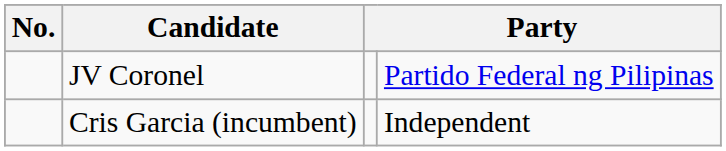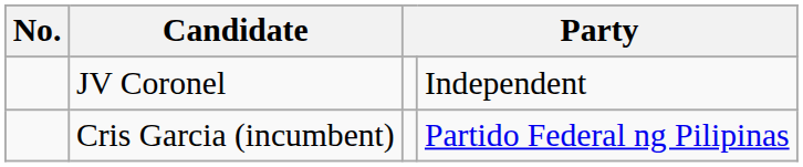JV Coronel | column 4: Partido Federal ng Pilipinas -> Independent
Cris Garcia (incumbent) | column 4: Independent -> Partido Federal ng Pilipinas
